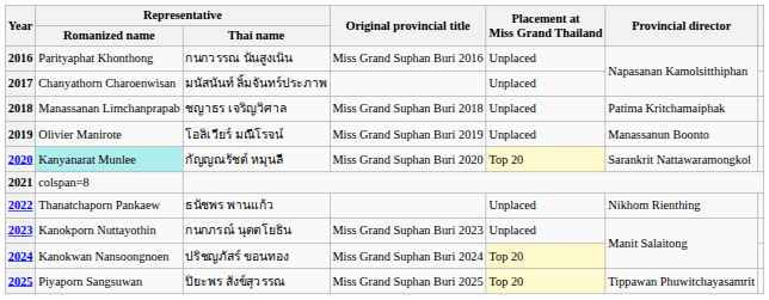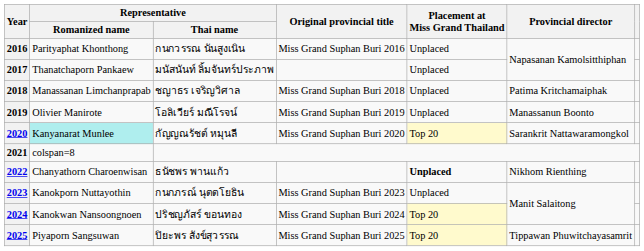2017 | Representative / Romanized name: Chanyathorn Charoenwisan -> Thanatchaporn Pankaew
2022 | Representative / Romanized name: Thanatchaporn Pankaew -> Chanyathorn Charoenwisan
2022 | Placement at Miss Grand Thailand: normal -> bold
